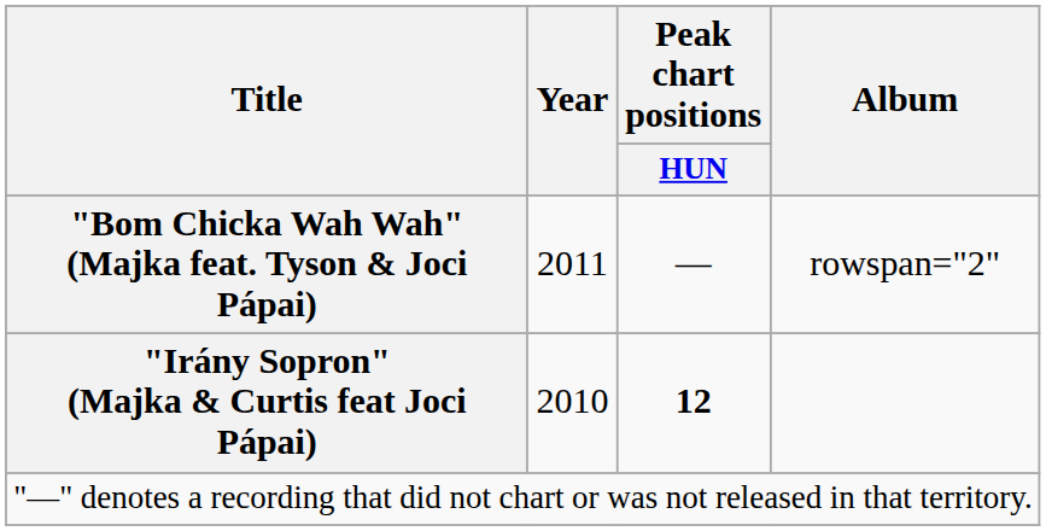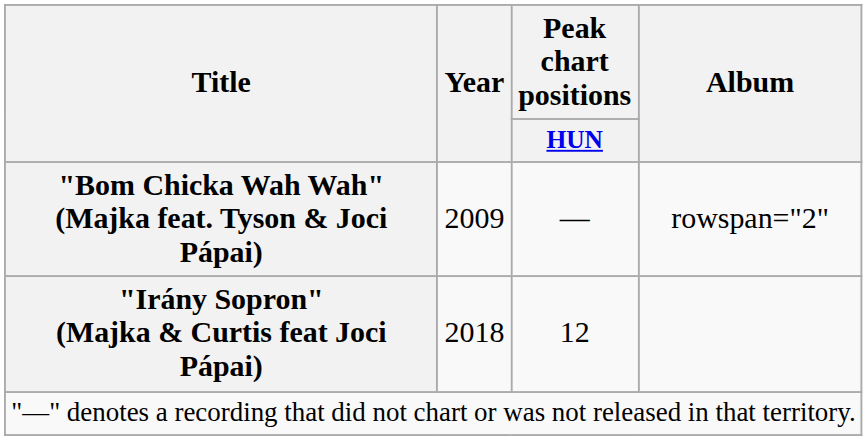"Bom Chicka Wah Wah" (Majka feat. Tyson & Joci Pápai) | Year: 2011 -> 2009
"Irány Sopron" (Majka & Curtis feat Joci Pápai) | Year: 2010 -> 2018
"Irány Sopron" (Majka & Curtis feat Joci Pápai) | Peak chart positions / HUN: bold -> normal
